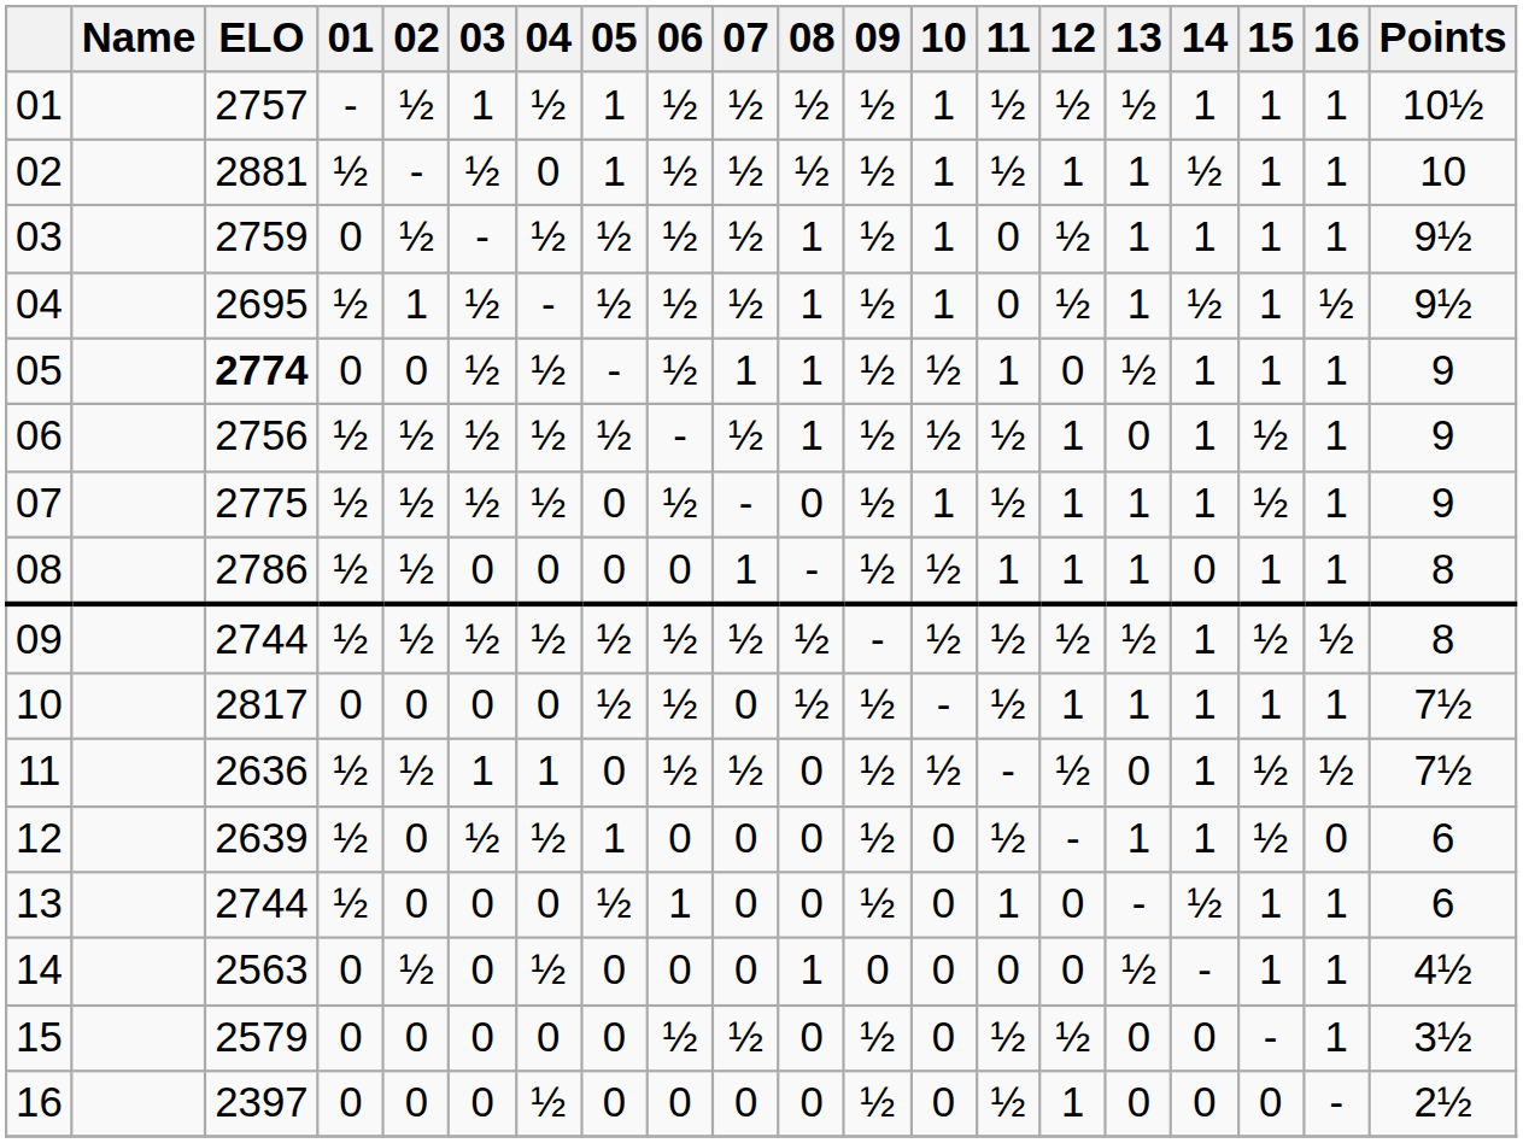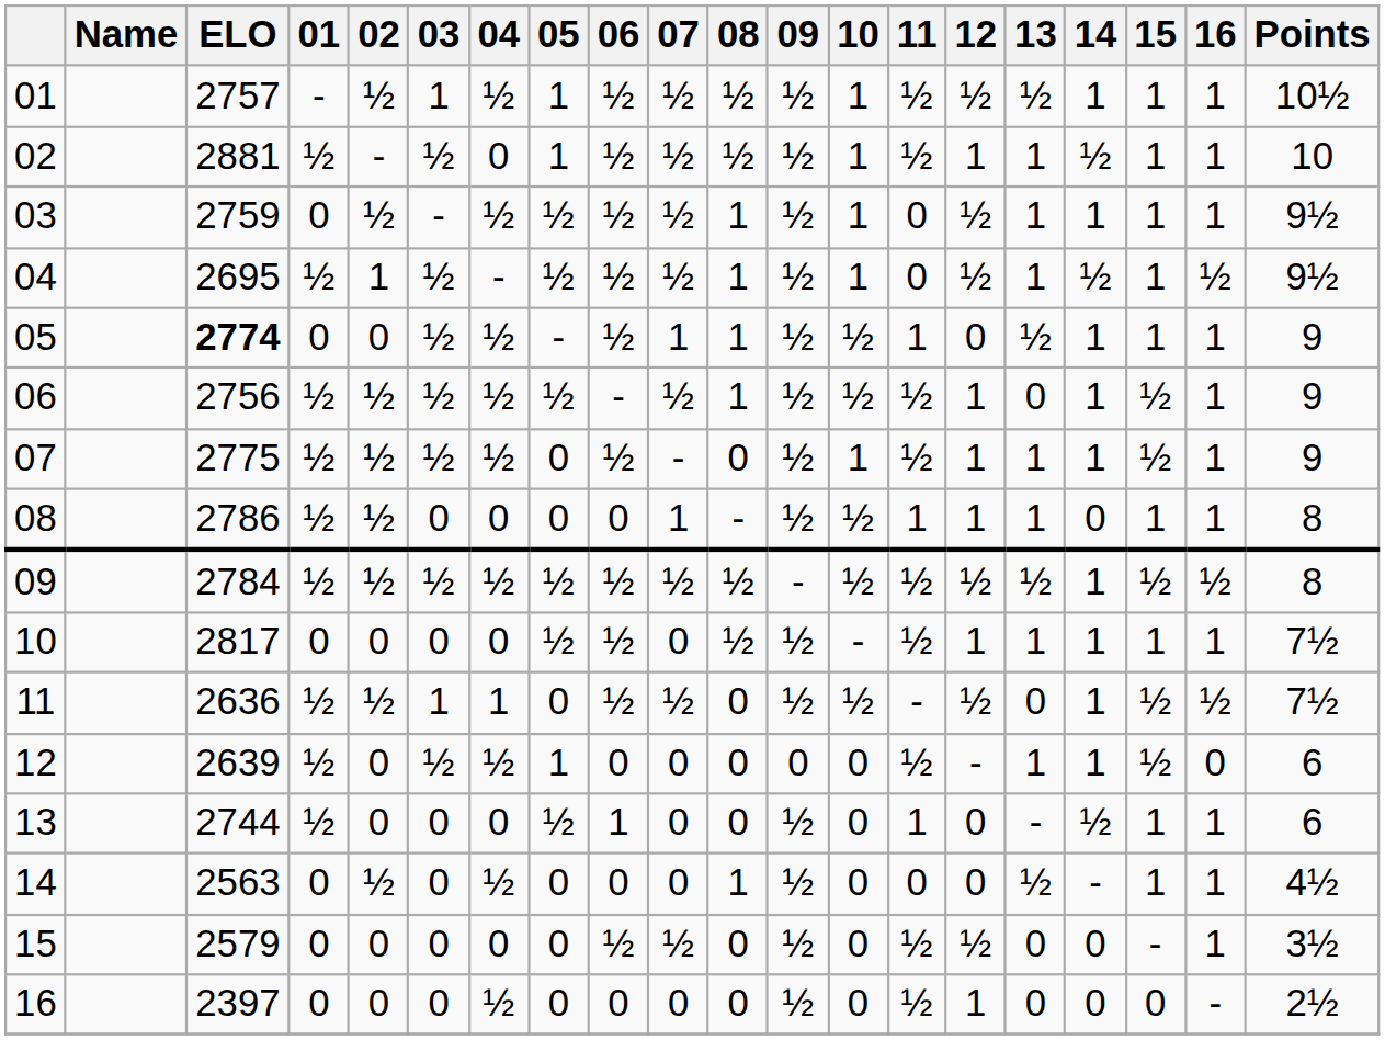row 10 | ELO: 2744 -> 2784
row 13 | 09: ½ -> 0
row 15 | 09: 0 -> ½
